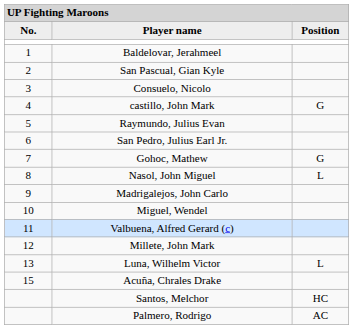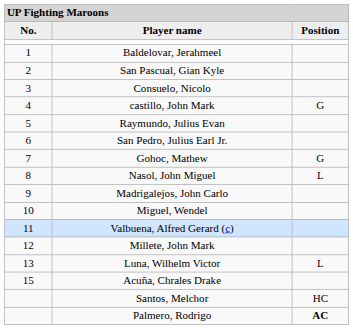Palmero, Rodrigo | column 3: normal -> bold
